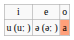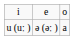u (uː ) | column 3: lightsalmon background -> no background
